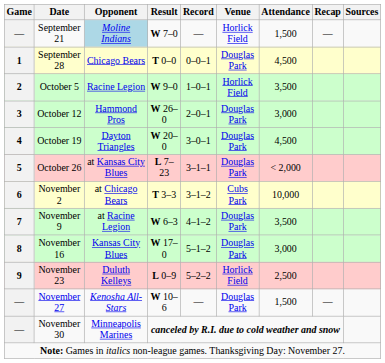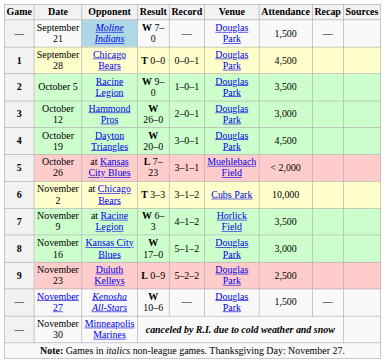September 21 | Venue: Horlick Field -> Douglas Park
October 5 | Venue: Horlick Field -> Douglas Park
October 26 | Venue: Douglas Park -> Muehlebach Field
November 9 | Venue: Douglas Park -> Horlick Field
November 23 | Venue: Horlick Field -> Douglas Park
